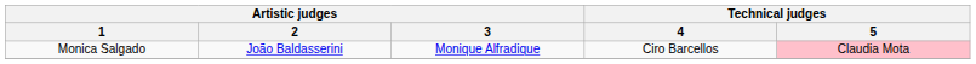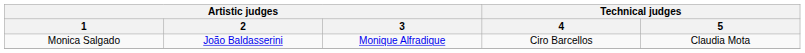Monica Salgado | Technical judges / 5: pink background -> no background
